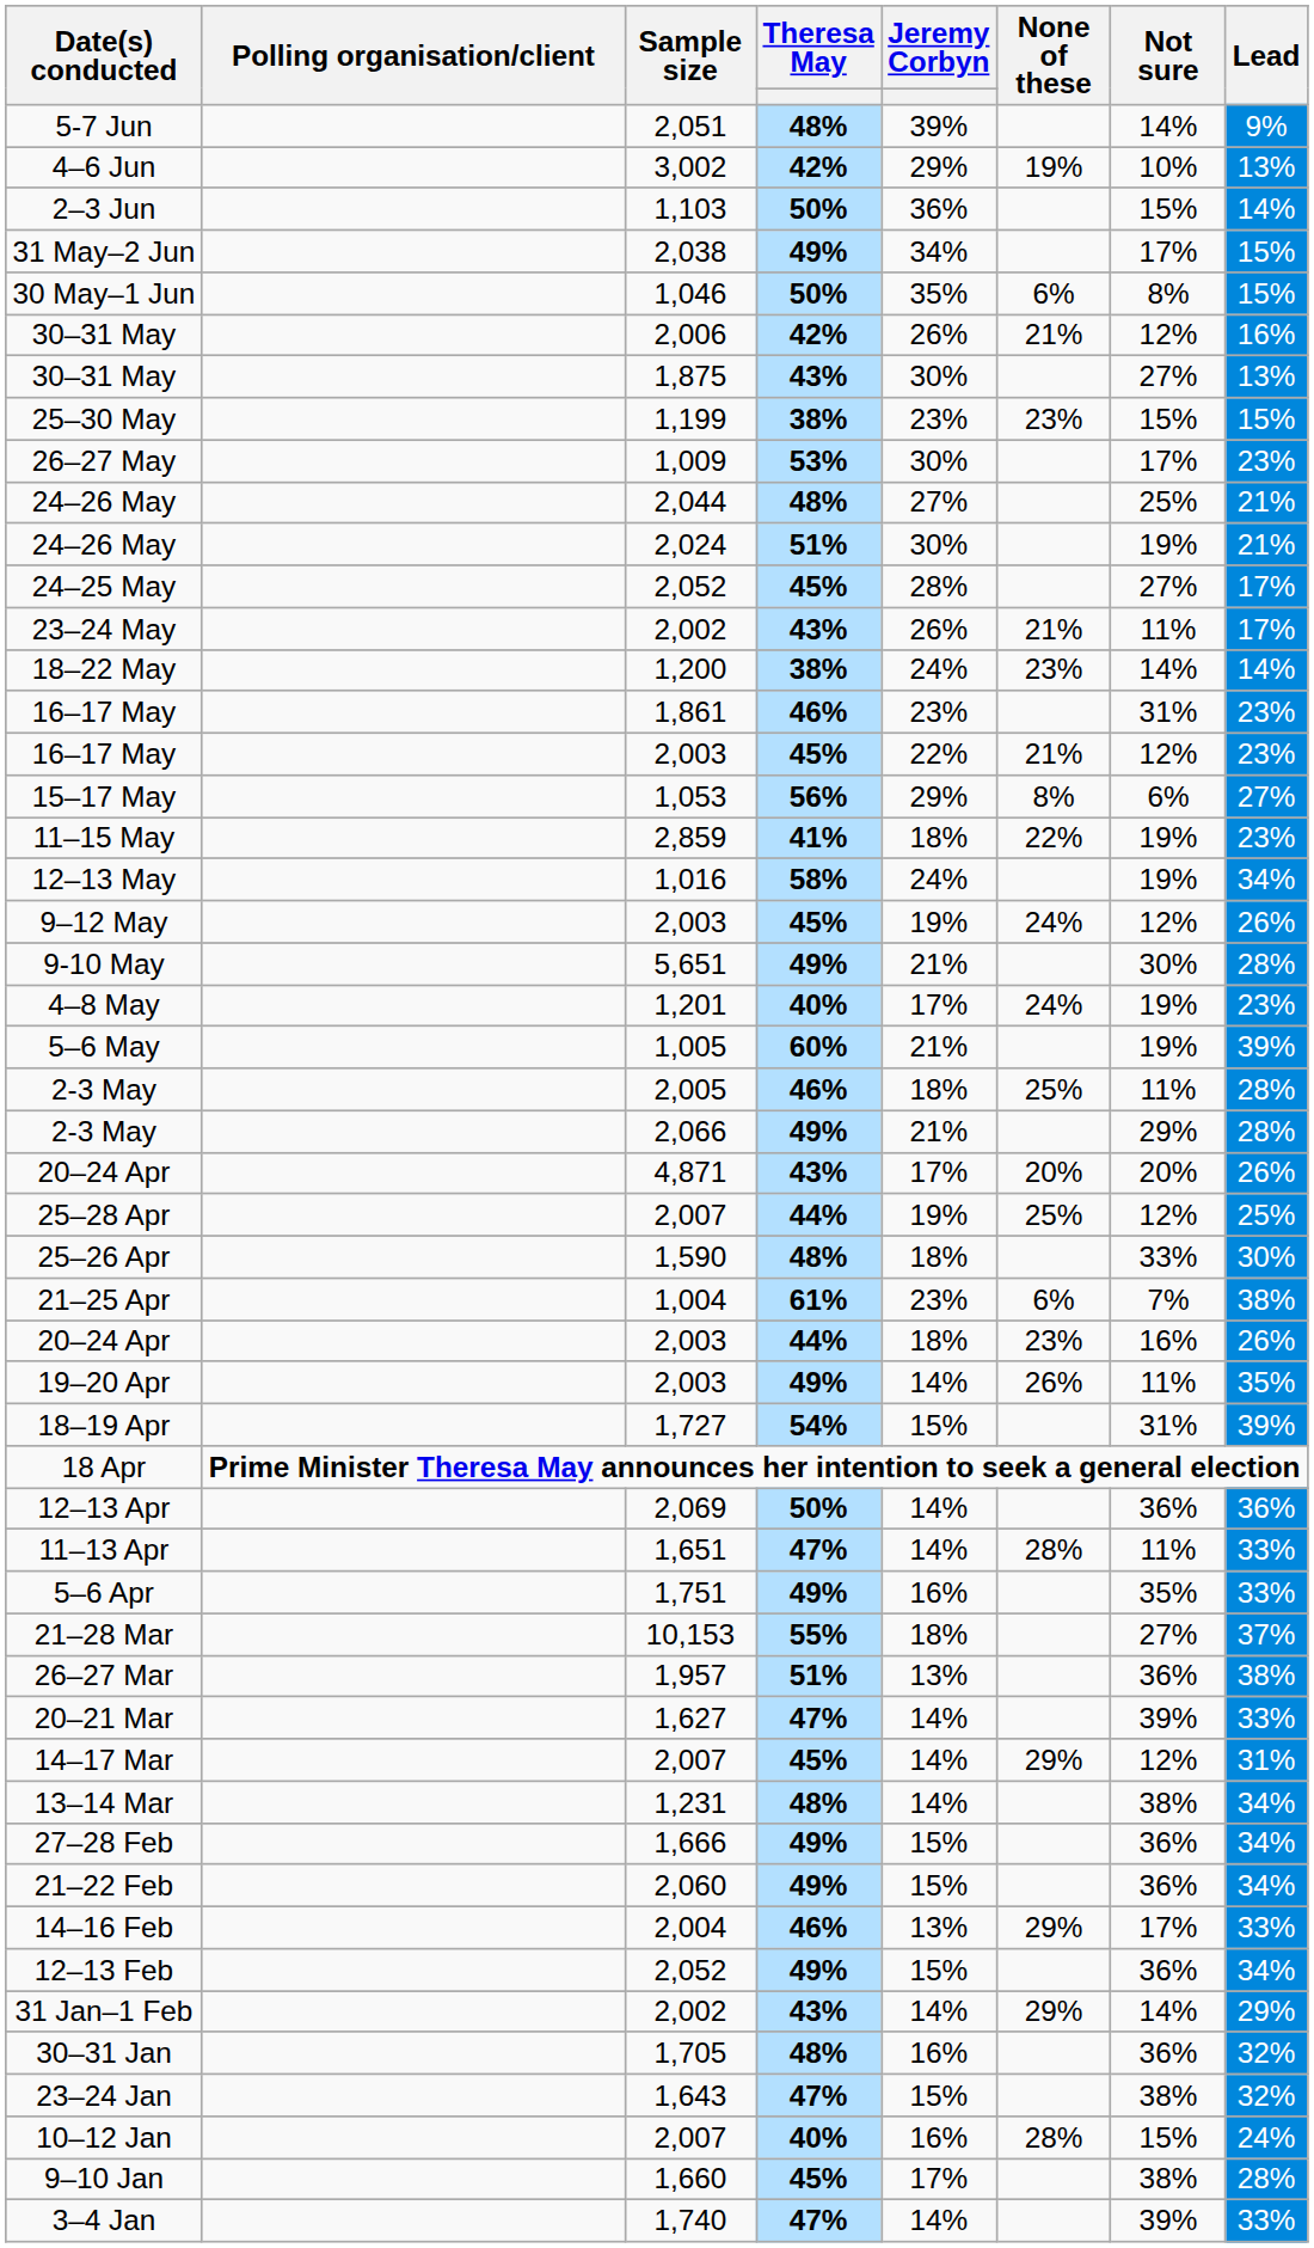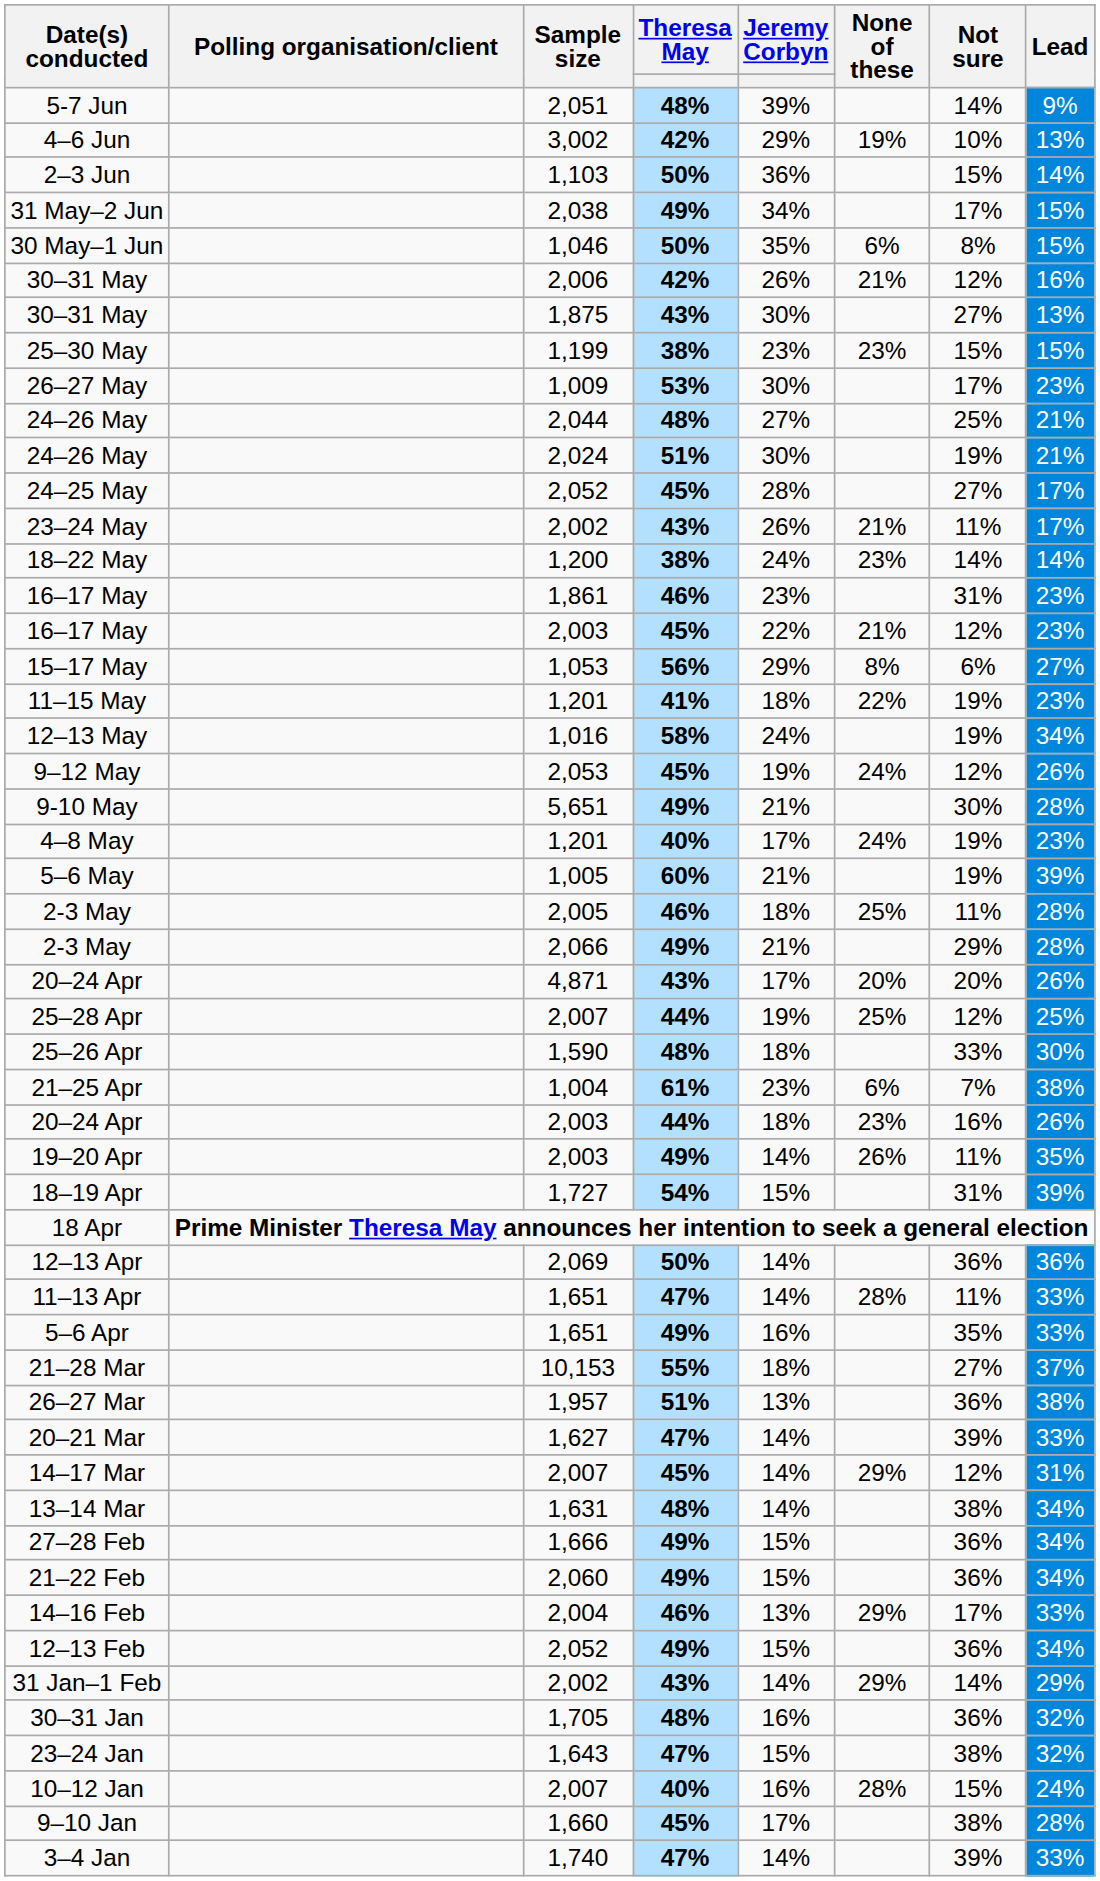11–15 May | Sample size: 2,859 -> 1,201
9–12 May | Sample size: 2,003 -> 2,053
5–6 Apr | Sample size: 1,751 -> 1,651
13–14 Mar | Sample size: 1,231 -> 1,631
